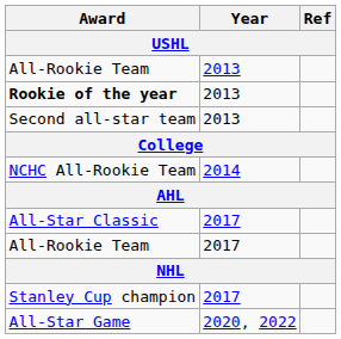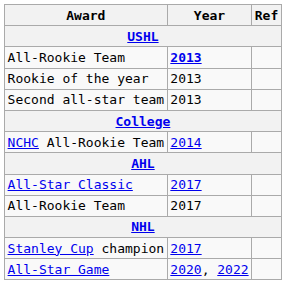All-Rookie Team / 2013 | Year: normal -> bold
Rookie of the year | Award: bold -> normal
